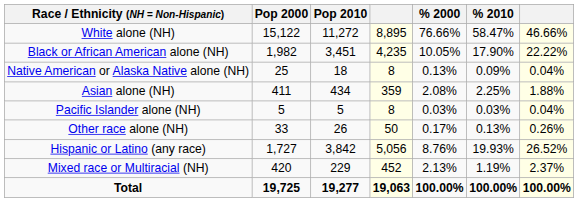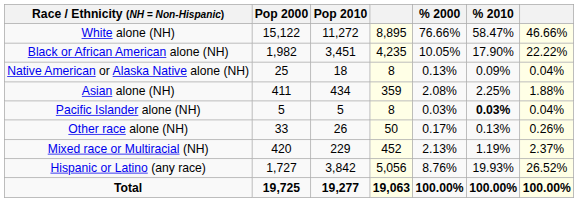Pacific Islander alone (NH) | % 2010: normal -> bold
rows swapped: Mixed race or Multiracial (NH) <-> Hispanic or Latino (any race)
